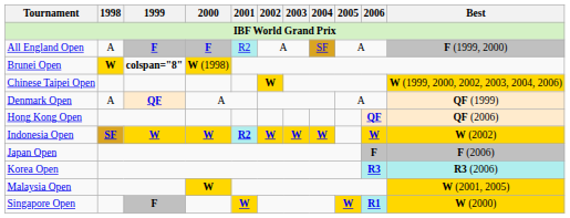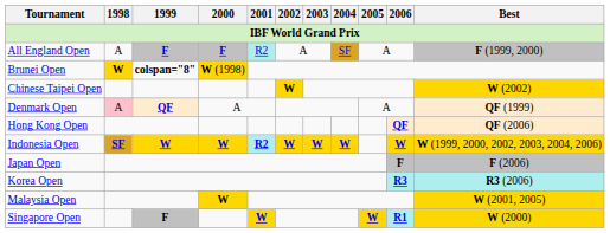Chinese Taipei Open | Best: W (1999, 2000, 2002, 2003, 2004, 2006) -> W (2002)
Denmark Open | 1998: no background -> pink background
Indonesia Open | Best: W (2002) -> W (1999, 2000, 2002, 2003, 2004, 2006)
